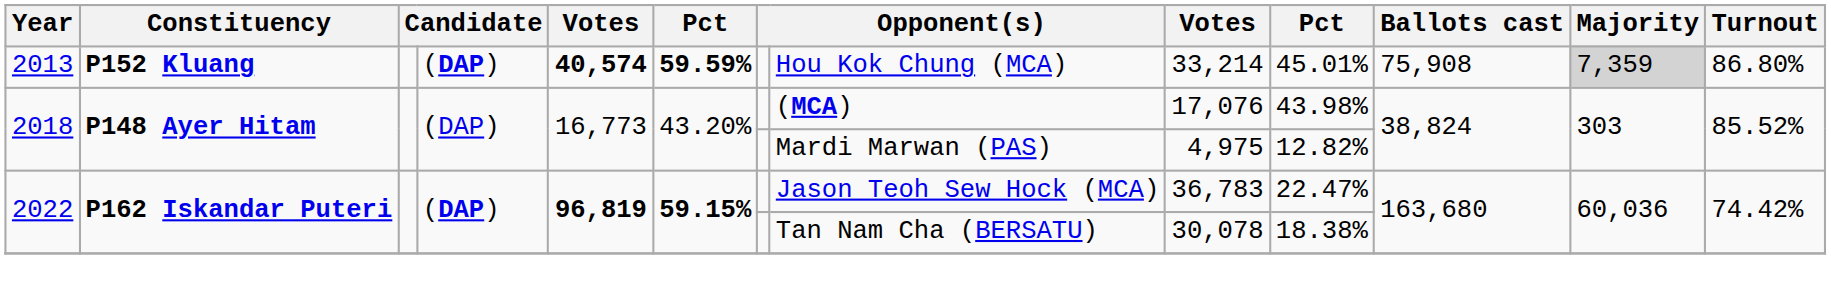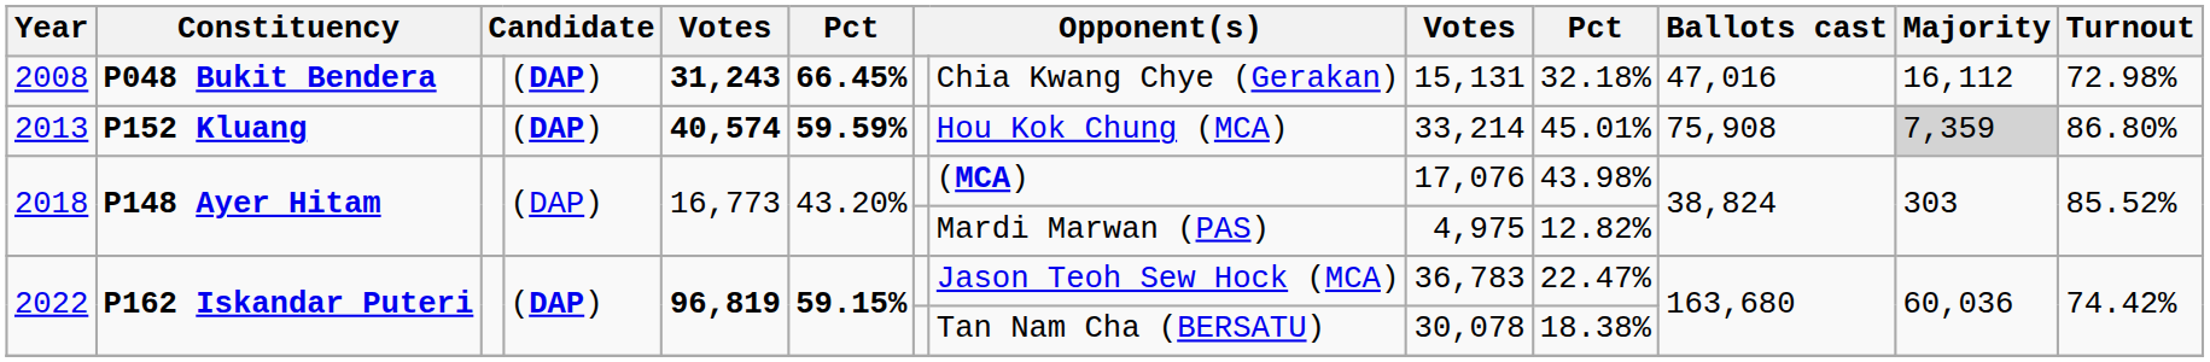+ row: 2008 | P048 Bukit Bendera | (DAP) | 31,243 | 66.45% | Chia Kwang Chye (Gerakan) | 15,131 | 32.18% | 47,016 | 16,112 | 72.98%
